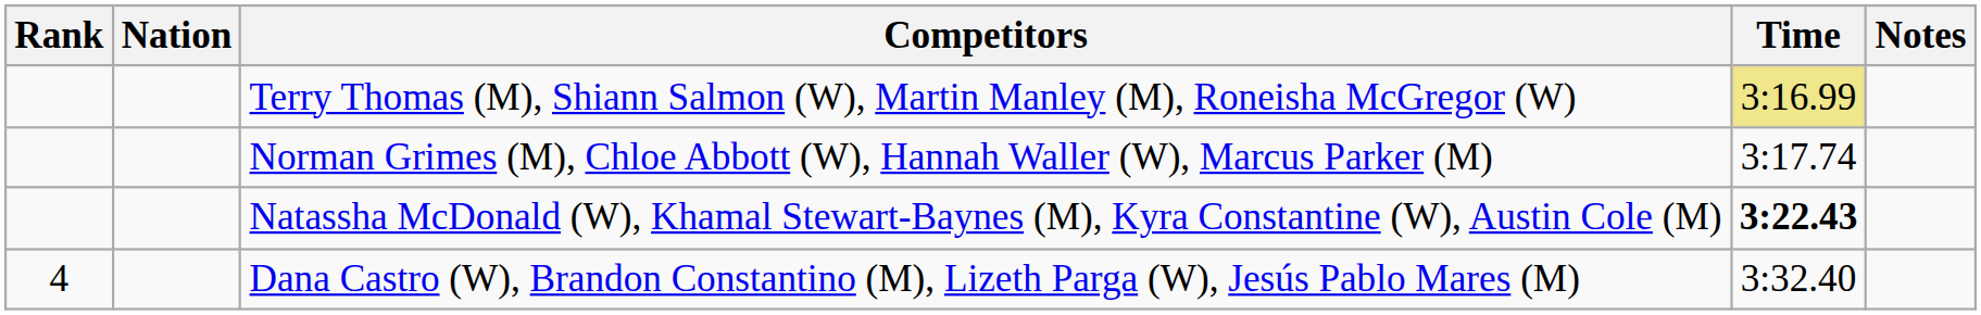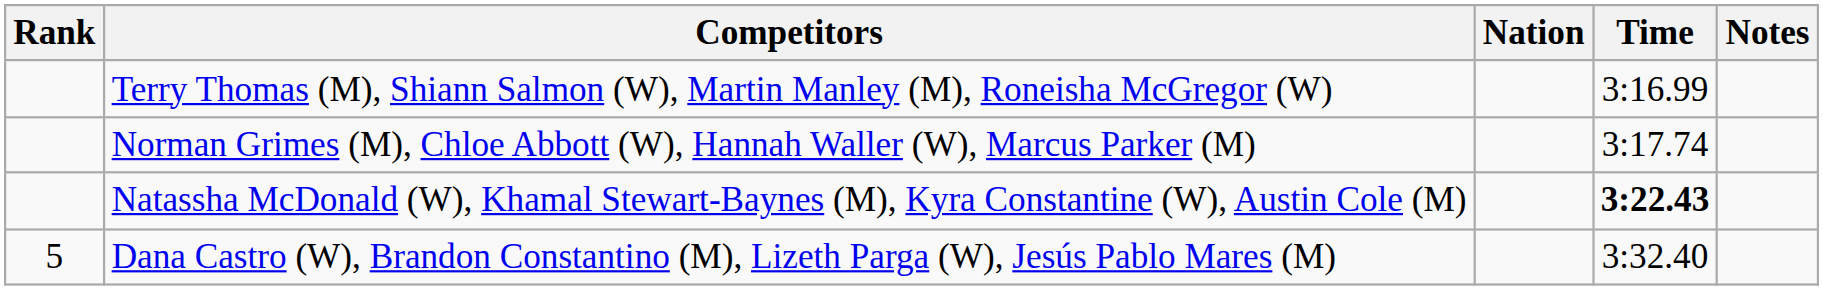columns swapped: Nation <-> Competitors
row 2 | Time: khaki background -> no background
row 5 | Rank: 4 -> 5
